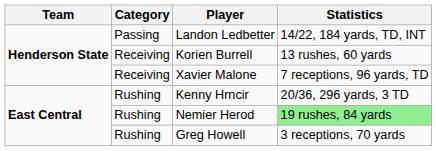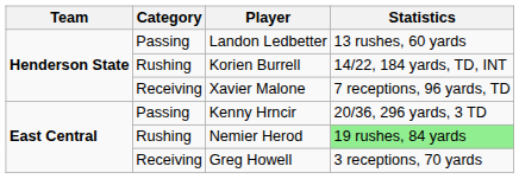Landon Ledbetter | Statistics: 14/22, 184 yards, TD, INT -> 13 rushes, 60 yards
Korien Burrell | Category: Receiving -> Rushing
Korien Burrell | Statistics: 13 rushes, 60 yards -> 14/22, 184 yards, TD, INT
Kenny Hrncir | Category: Rushing -> Passing
Greg Howell | Category: Rushing -> Receiving
